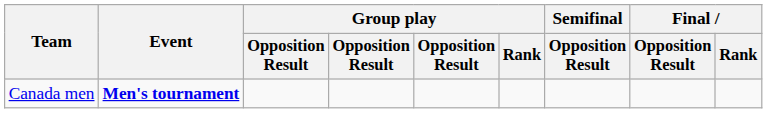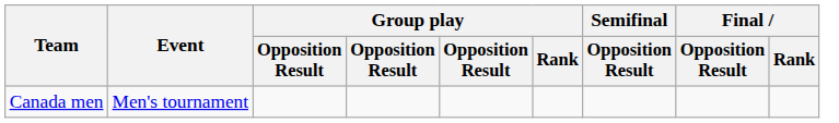Canada men | Event: bold -> normal
